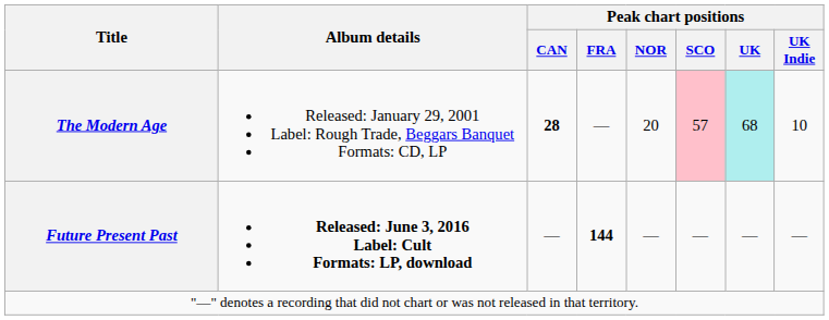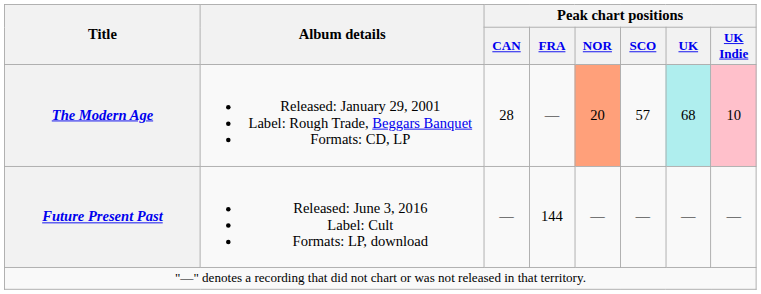The Modern Age | Peak chart positions / CAN: bold -> normal
The Modern Age | Peak chart positions / NOR: no background -> lightsalmon background
The Modern Age | Peak chart positions / SCO: pink background -> no background
The Modern Age | Peak chart positions / UK Indie: no background -> pink background
Future Present Past | Album details: bold -> normal
Future Present Past | Peak chart positions / FRA: bold -> normal
